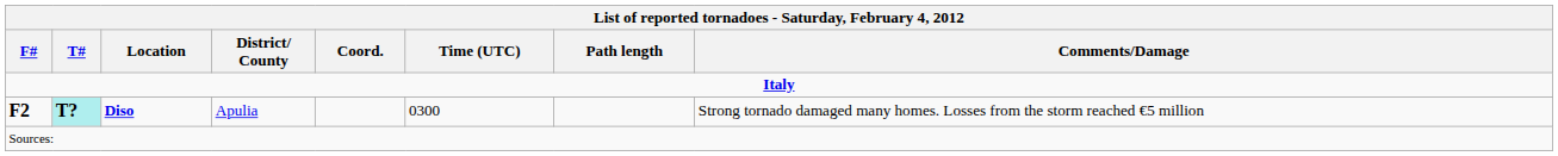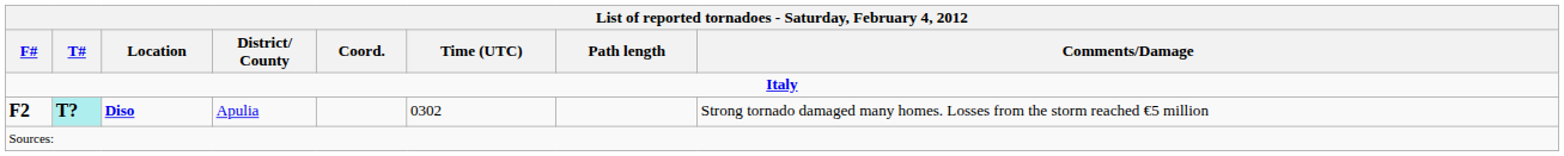F2 | Time (UTC): 0300 -> 0302
